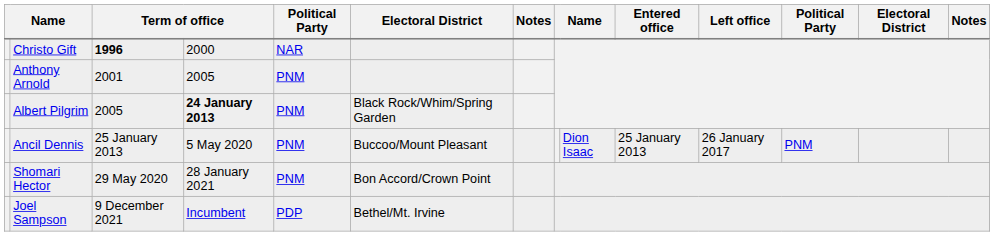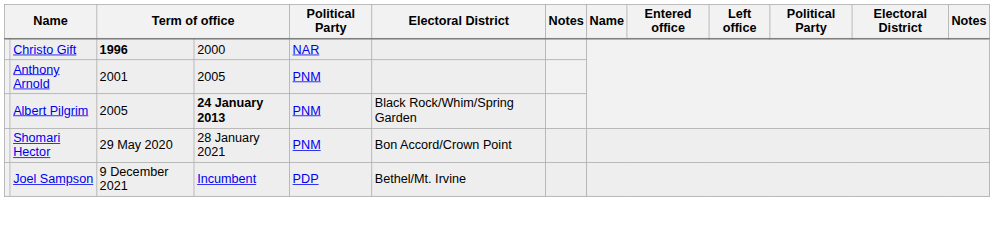- row: Ancil Dennis | 25 January 2013 | 5 May 2020 | PNM | Buccoo/Mount Pleasant | Dion Isaac | 25 January 2013 | 26 January 2017 | PNM
